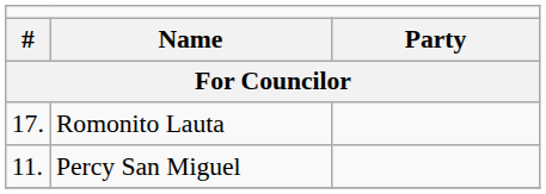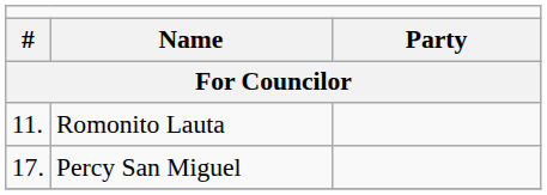Romonito Lauta | column 1: 17. -> 11.
Percy San Miguel | column 1: 11. -> 17.
